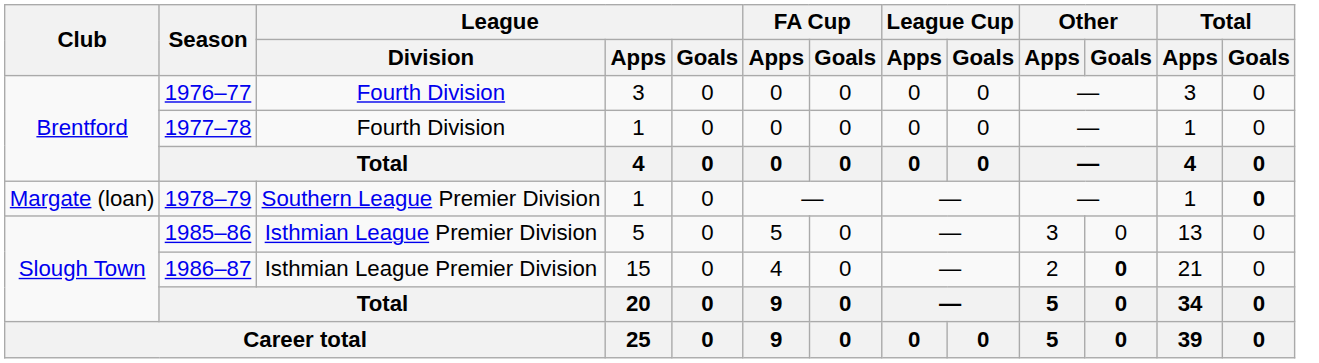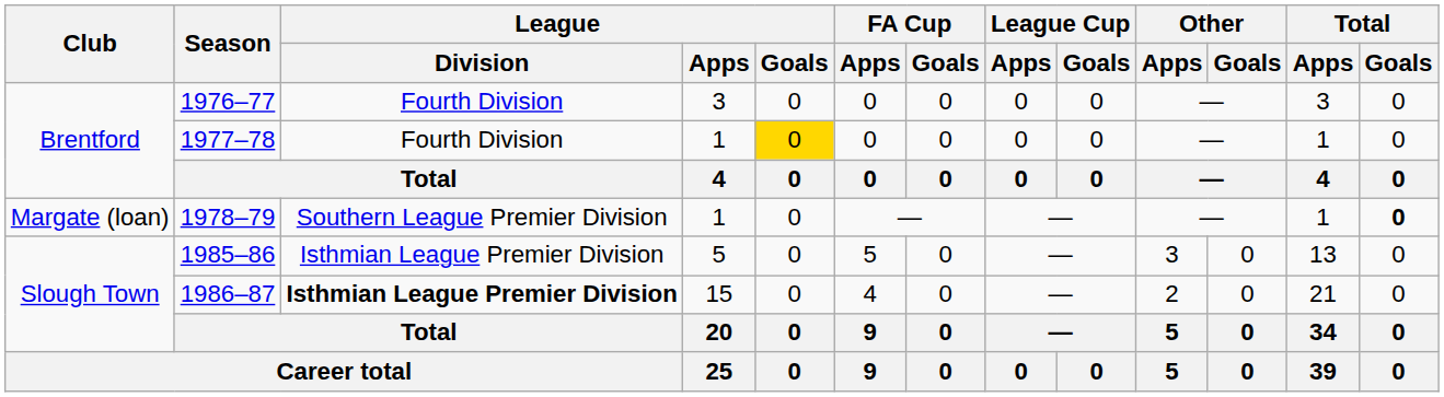1977–78 | League / Goals: no background -> gold background
1986–87 | League / Division: normal -> bold
1986–87 | Other / Goals: bold -> normal
